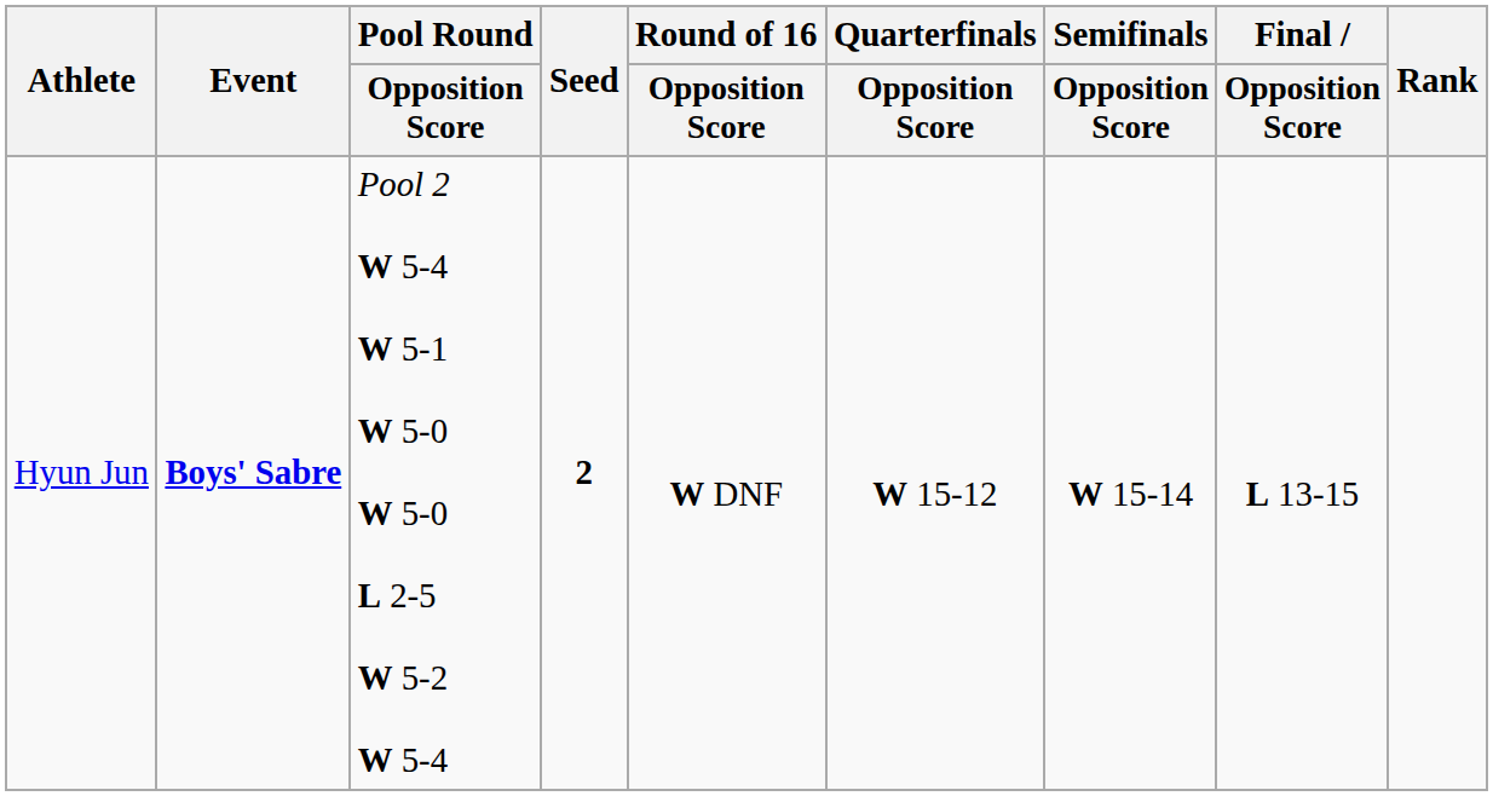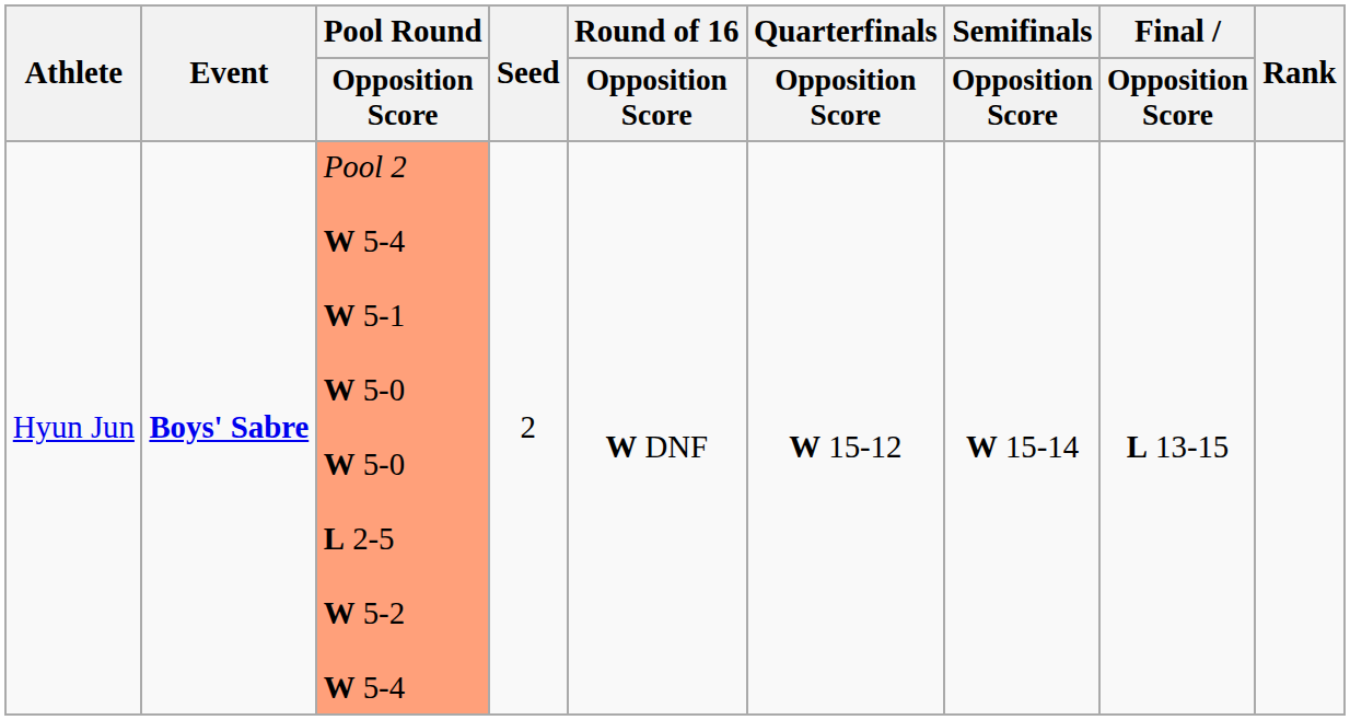Hyun Jun | Pool Round / Opposition Score: no background -> lightsalmon background
Hyun Jun | Seed: bold -> normal
